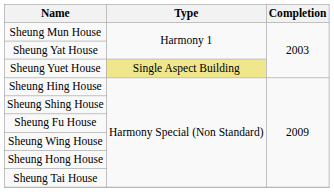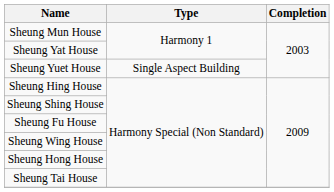Sheung Yuet House | Type: khaki background -> no background
